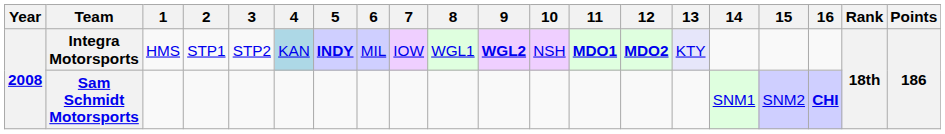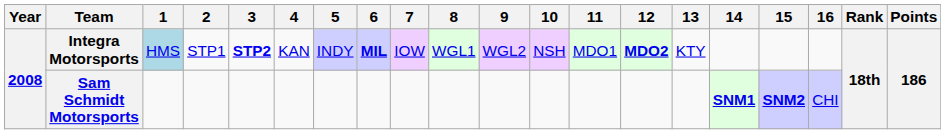Integra Motorsports | 1: no background -> lightblue background
Integra Motorsports | 3: normal -> bold
Integra Motorsports | 4: lightblue background -> no background
Integra Motorsports | 5: bold -> normal
Integra Motorsports | 6: normal -> bold
Integra Motorsports | 9: bold -> normal
Integra Motorsports | 11: bold -> normal
Integra Motorsports | 13: lavender background -> no background
Sam Schmidt Motorsports | 14: normal -> bold
Sam Schmidt Motorsports | 15: normal -> bold
Sam Schmidt Motorsports | 16: bold -> normal
